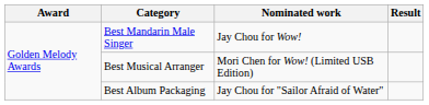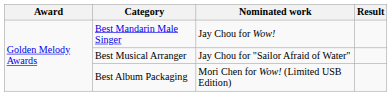Best Musical Arranger | Nominated work: Mori Chen for Wow! (Limited USB Edition) -> Jay Chou for "Sailor Afraid of Water"
Best Album Packaging | Nominated work: Jay Chou for "Sailor Afraid of Water" -> Mori Chen for Wow! (Limited USB Edition)
